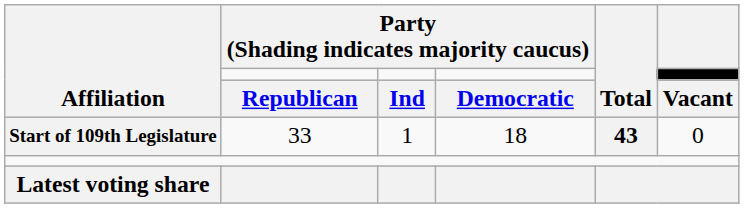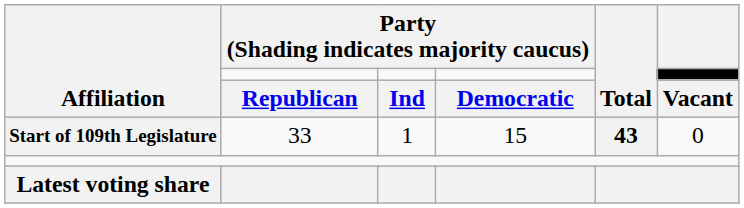Start of 109th Legislature | column 4: 18 -> 15
